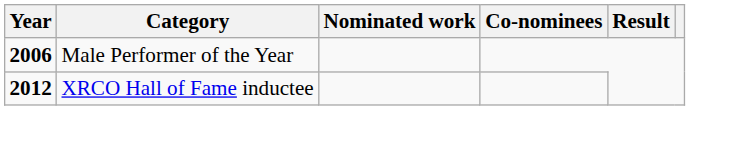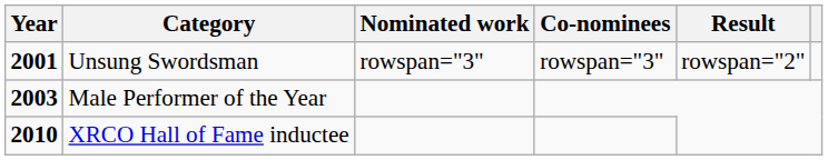+ row: 2001 | Unsung Swordsman | rowspan="3" | rowspan="3" | rowspan="2"
Male Performer of the Year | Year: 2006 -> 2003
XRCO Hall of Fame inductee | Year: 2012 -> 2010
